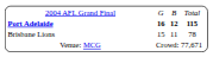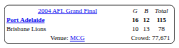Brisbane Lions | column 2: 15 -> 10
Brisbane Lions | column 3: 11 -> 13
